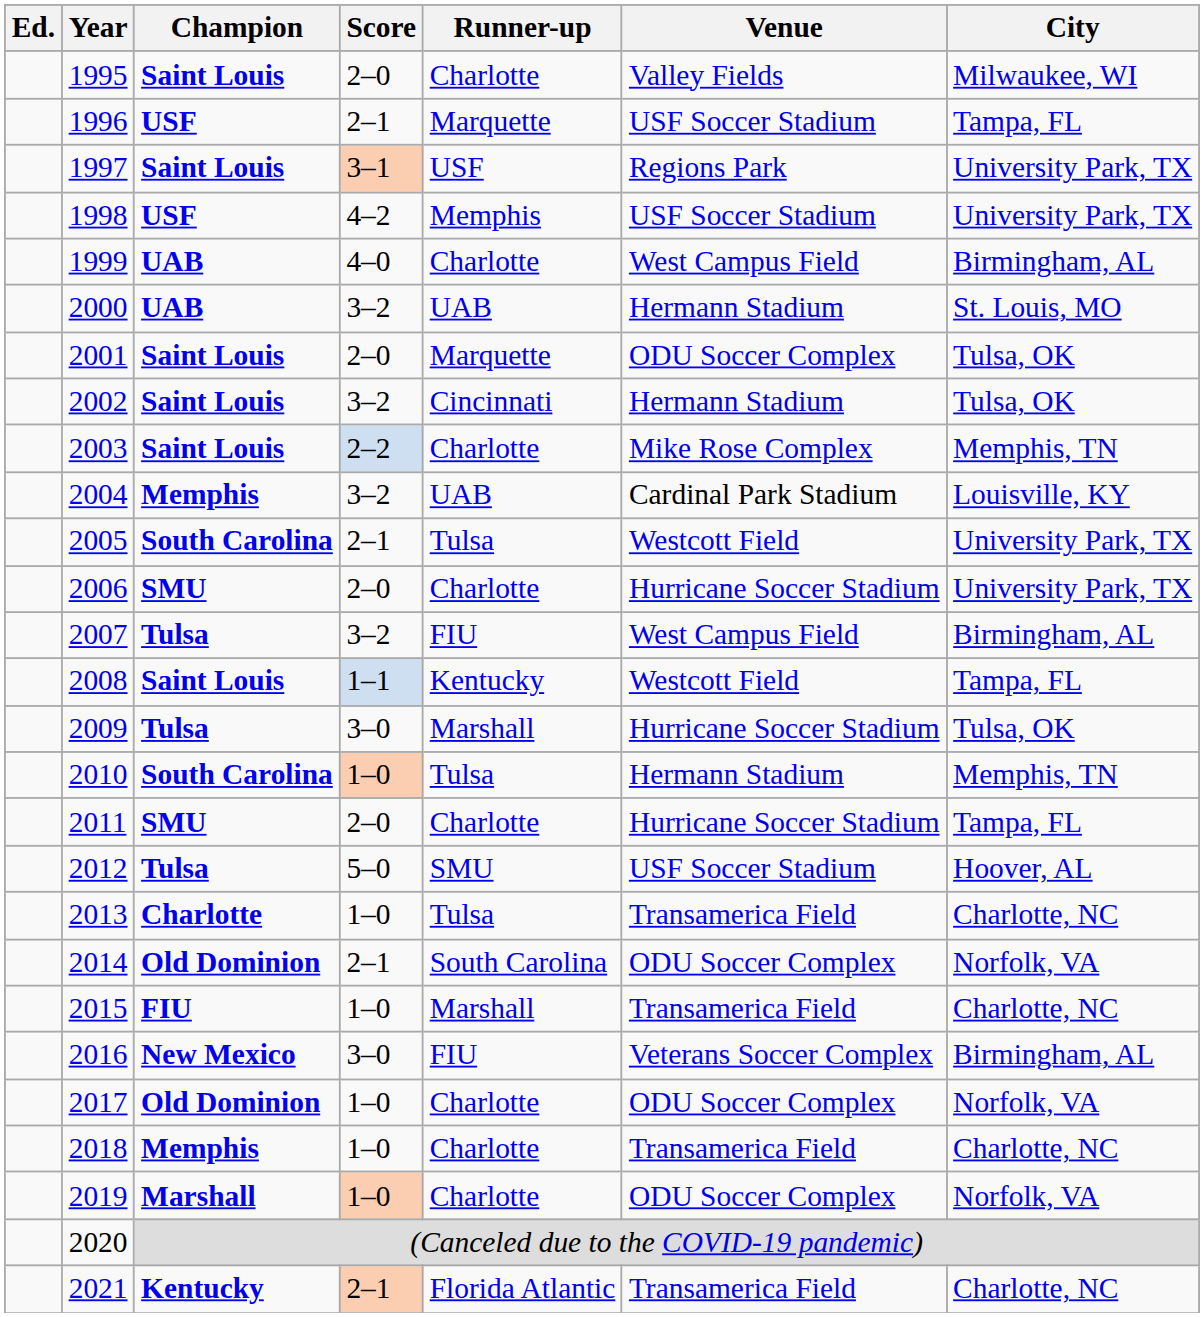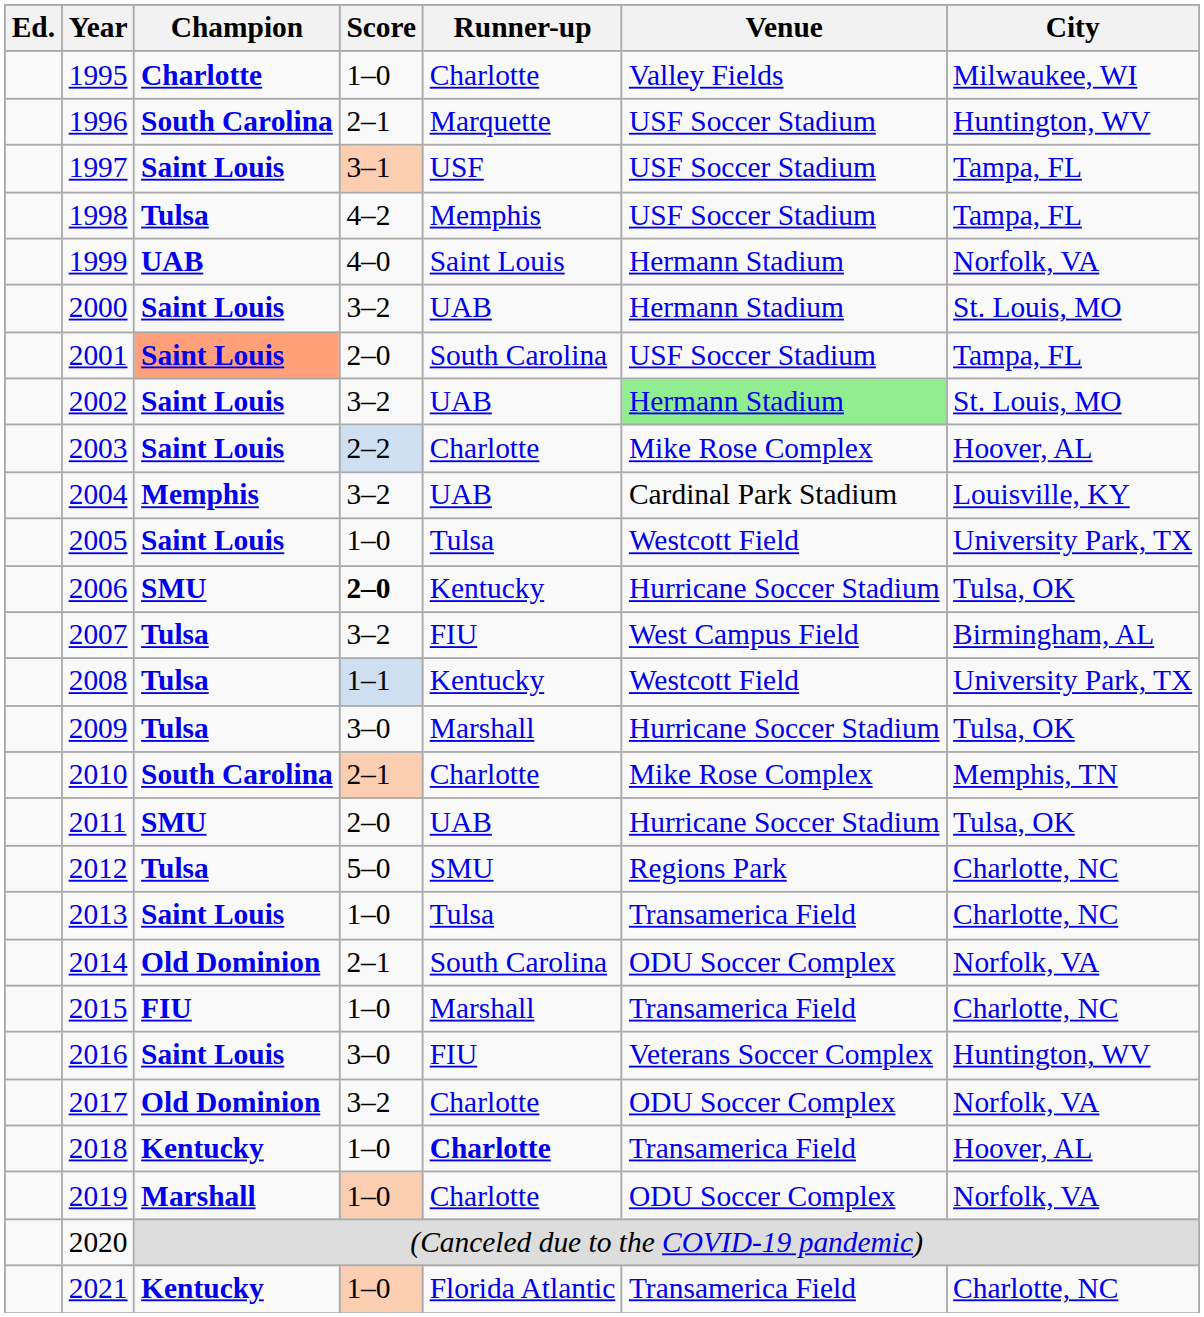1995 | Champion: Saint Louis -> Charlotte
1995 | Score: 2–0 -> 1–0
1996 | Champion: USF -> South Carolina
1996 | City: Tampa, FL -> Huntington, WV
1997 | Venue: Regions Park -> USF Soccer Stadium
1997 | City: University Park, TX -> Tampa, FL
1998 | Champion: USF -> Tulsa
1998 | City: University Park, TX -> Tampa, FL
1999 | Runner-up: Charlotte -> Saint Louis
1999 | Venue: West Campus Field -> Hermann Stadium
1999 | City: Birmingham, AL -> Norfolk, VA
2000 | Champion: UAB -> Saint Louis
2001 | Champion: no background -> lightsalmon background
2001 | Runner-up: Marquette -> South Carolina
2001 | Venue: ODU Soccer Complex -> USF Soccer Stadium
2001 | City: Tulsa, OK -> Tampa, FL
2002 | Runner-up: Cincinnati -> UAB
2002 | Venue: no background -> lightgreen background
2002 | City: Tulsa, OK -> St. Louis, MO
2003 | City: Memphis, TN -> Hoover, AL
2005 | Champion: South Carolina -> Saint Louis
2005 | Score: 2–1 -> 1–0
2006 | Score: normal -> bold
2006 | Runner-up: Charlotte -> Kentucky
2006 | City: University Park, TX -> Tulsa, OK
2008 | Champion: Saint Louis -> Tulsa
2008 | City: Tampa, FL -> University Park, TX
2010 | Score: 1–0 -> 2–1
2010 | Runner-up: Tulsa -> Charlotte
2010 | Venue: Hermann Stadium -> Mike Rose Complex
2011 | Runner-up: Charlotte -> UAB
2011 | City: Tampa, FL -> Tulsa, OK
2012 | Venue: USF Soccer Stadium -> Regions Park
2012 | City: Hoover, AL -> Charlotte, NC
2013 | Champion: Charlotte -> Saint Louis
2016 | Champion: New Mexico -> Saint Louis
2016 | City: Birmingham, AL -> Huntington, WV
2017 | Score: 1–0 -> 3–2
2018 | Champion: Memphis -> Kentucky
2018 | Runner-up: normal -> bold
2018 | City: Charlotte, NC -> Hoover, AL
2021 | Score: 2–1 -> 1–0
